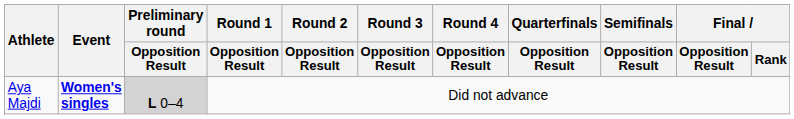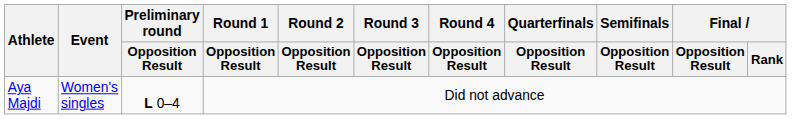Aya Majdi | Event: bold -> normal
Aya Majdi | Preliminary round / Opposition Result: lightgrey background -> no background
